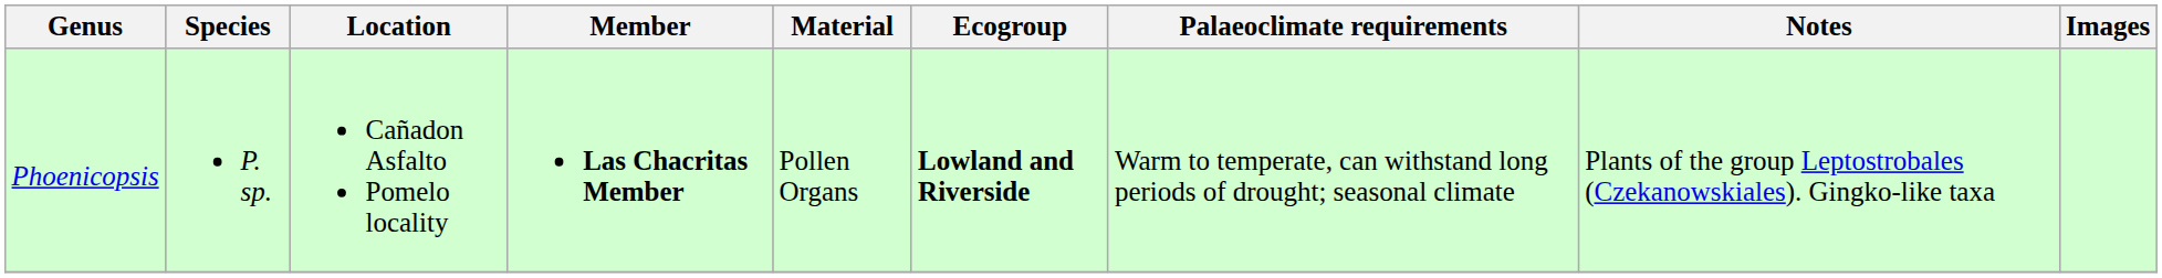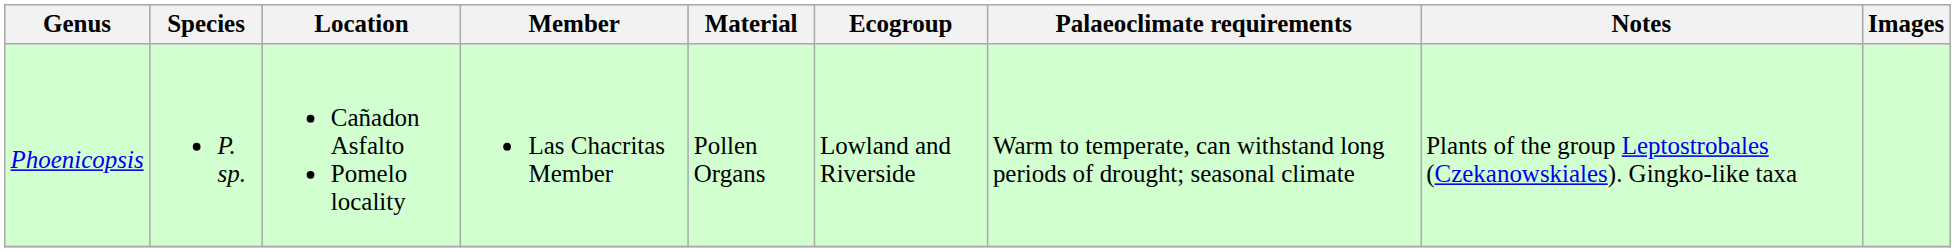Phoenicopsis | Member: bold -> normal
Phoenicopsis | Ecogroup: bold -> normal
